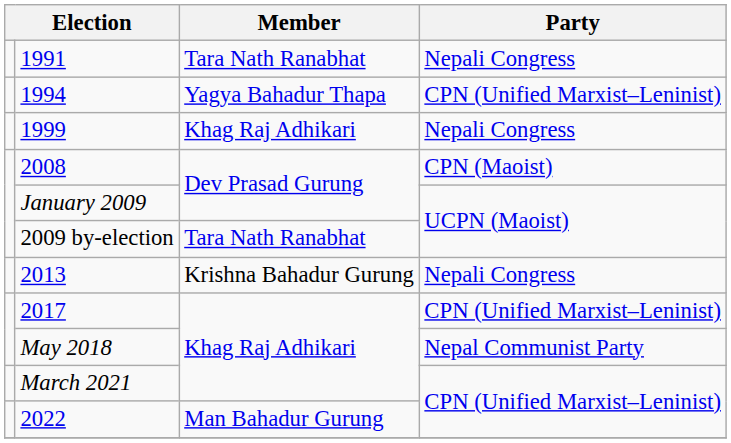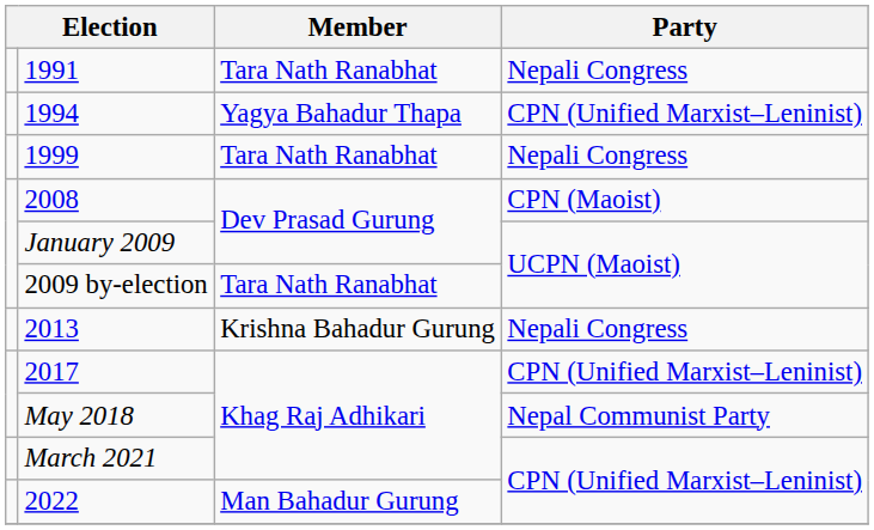1999 | Member: Khag Raj Adhikari -> Tara Nath Ranabhat
